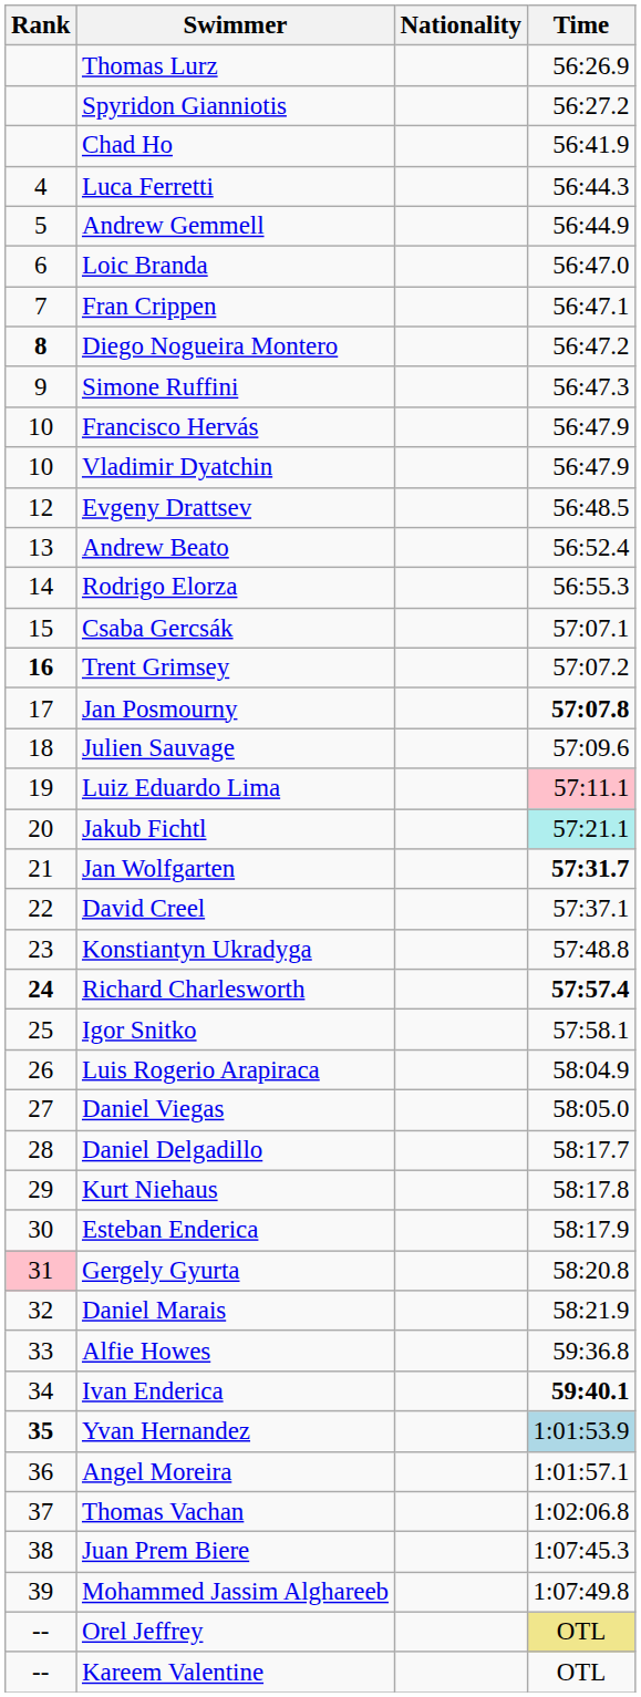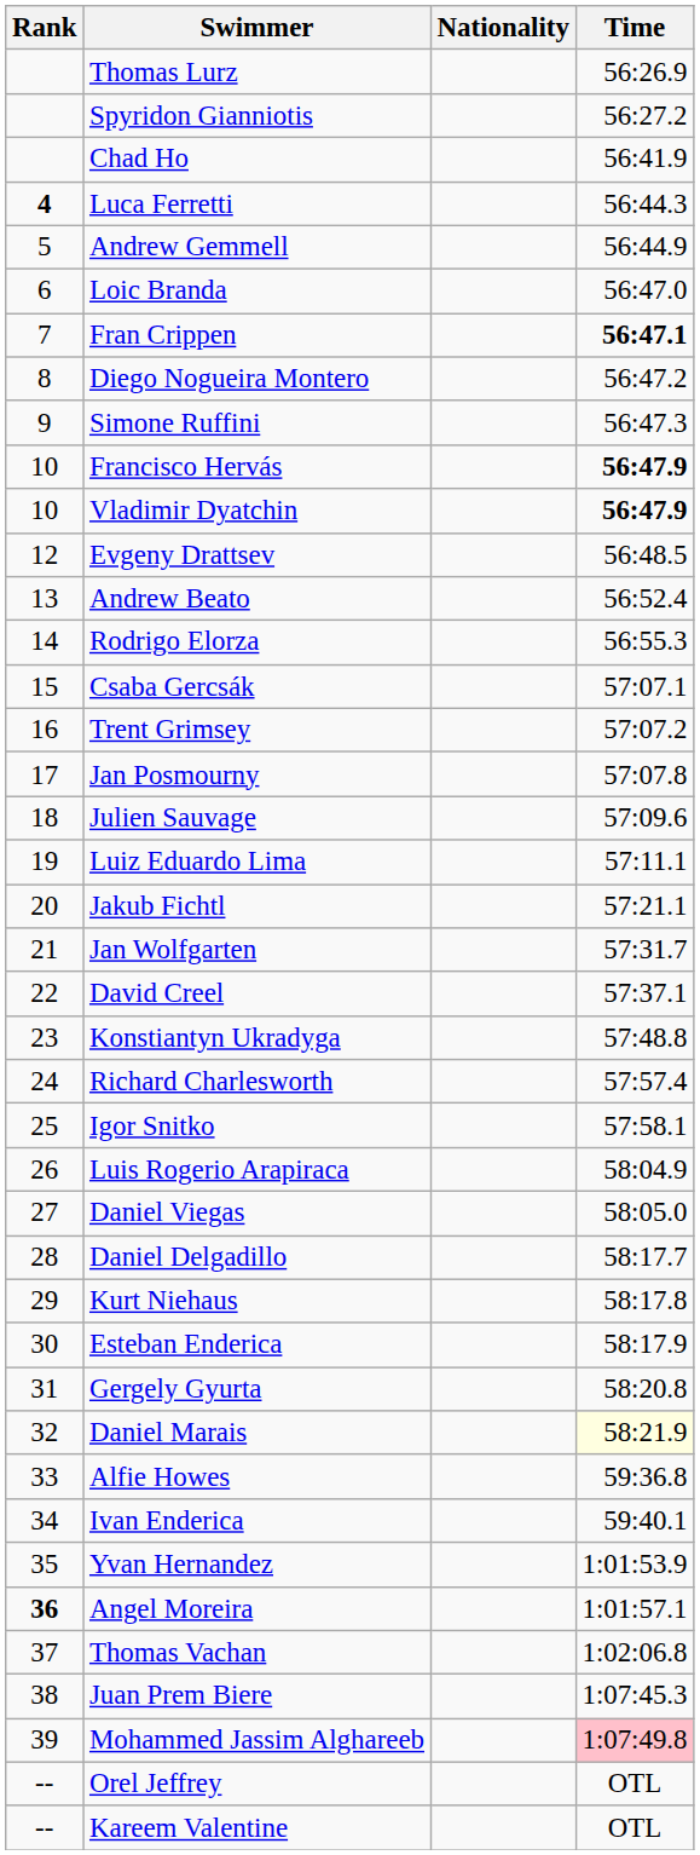Luca Ferretti | Rank: normal -> bold
Fran Crippen | Time: normal -> bold
Diego Nogueira Montero | Rank: bold -> normal
Francisco Hervás | Time: normal -> bold
Vladimir Dyatchin | Time: normal -> bold
Trent Grimsey | Rank: bold -> normal
Jan Posmourny | Time: bold -> normal
Luiz Eduardo Lima | Time: pink background -> no background
Jakub Fichtl | Time: paleturquoise background -> no background
Jan Wolfgarten | Time: bold -> normal
Richard Charlesworth | Rank: bold -> normal
Richard Charlesworth | Time: bold -> normal
Gergely Gyurta | Rank: pink background -> no background
Daniel Marais | Time: no background -> lightyellow background
Ivan Enderica | Time: bold -> normal
Yvan Hernandez | Rank: bold -> normal
Yvan Hernandez | Time: lightblue background -> no background
Angel Moreira | Rank: normal -> bold
Mohammed Jassim Alghareeb | Time: no background -> pink background
Orel Jeffrey | Time: khaki background -> no background
